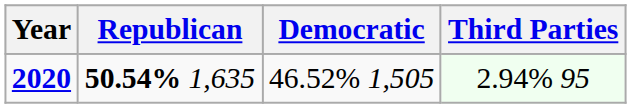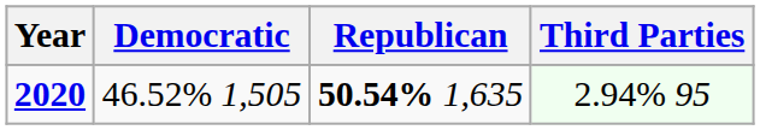columns swapped: Republican <-> Democratic
